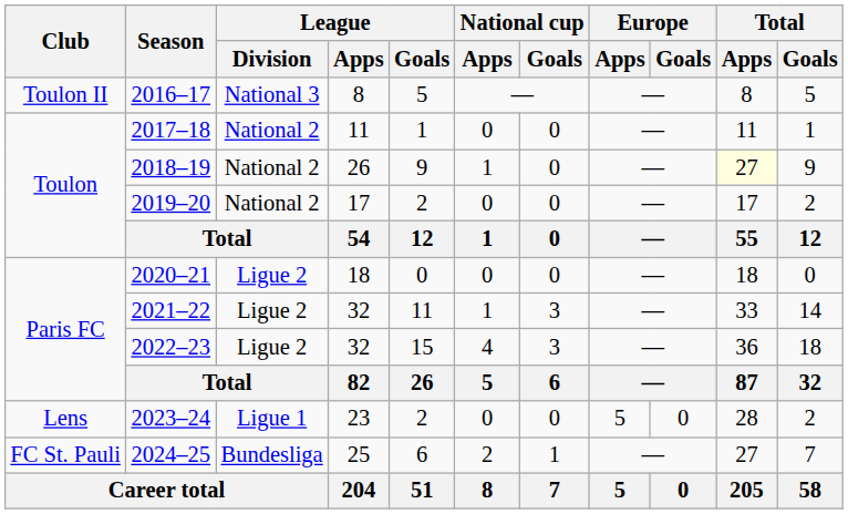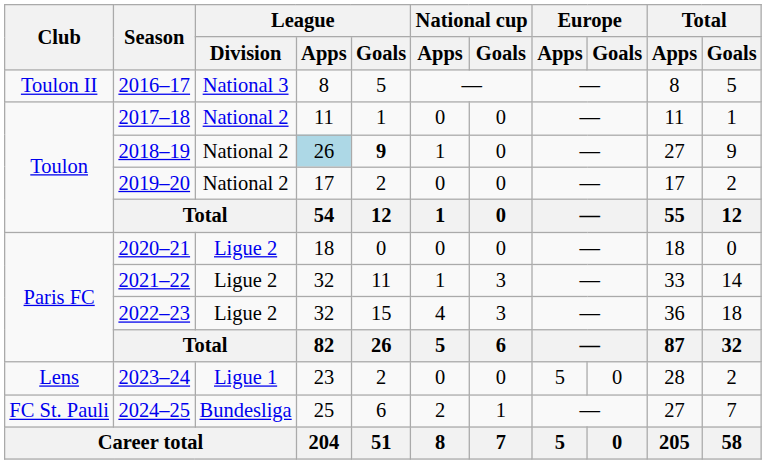2018–19 | League / Apps: no background -> lightblue background
2018–19 | League / Goals: normal -> bold
2018–19 | Total / Apps: lightyellow background -> no background
